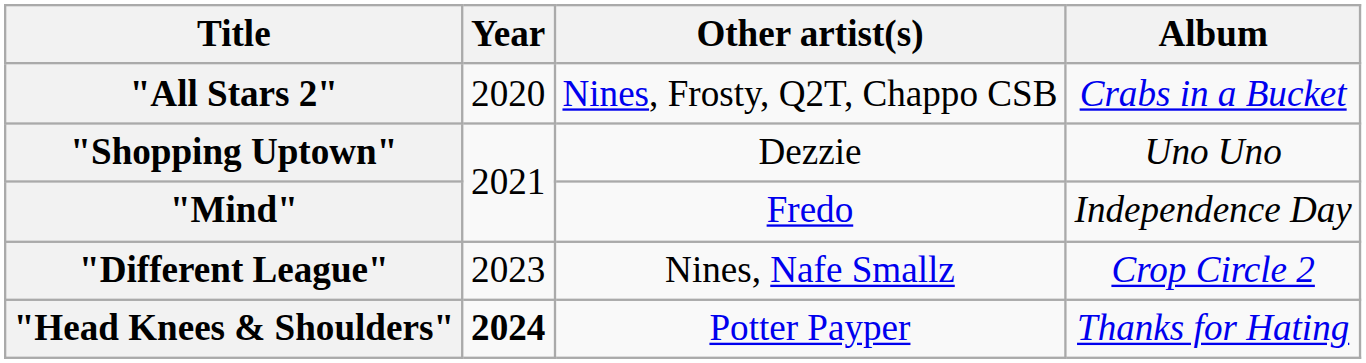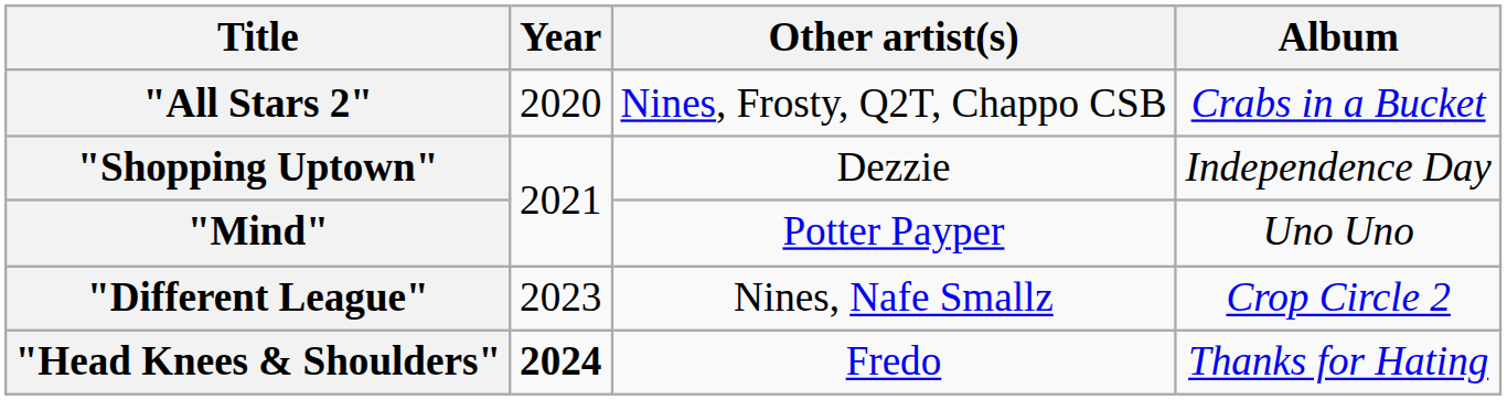"Shopping Uptown" | Album: Uno Uno -> Independence Day
"Mind" | Other artist(s): Fredo -> Potter Payper
"Mind" | Album: Independence Day -> Uno Uno
"Head Knees & Shoulders" | Other artist(s): Potter Payper -> Fredo
